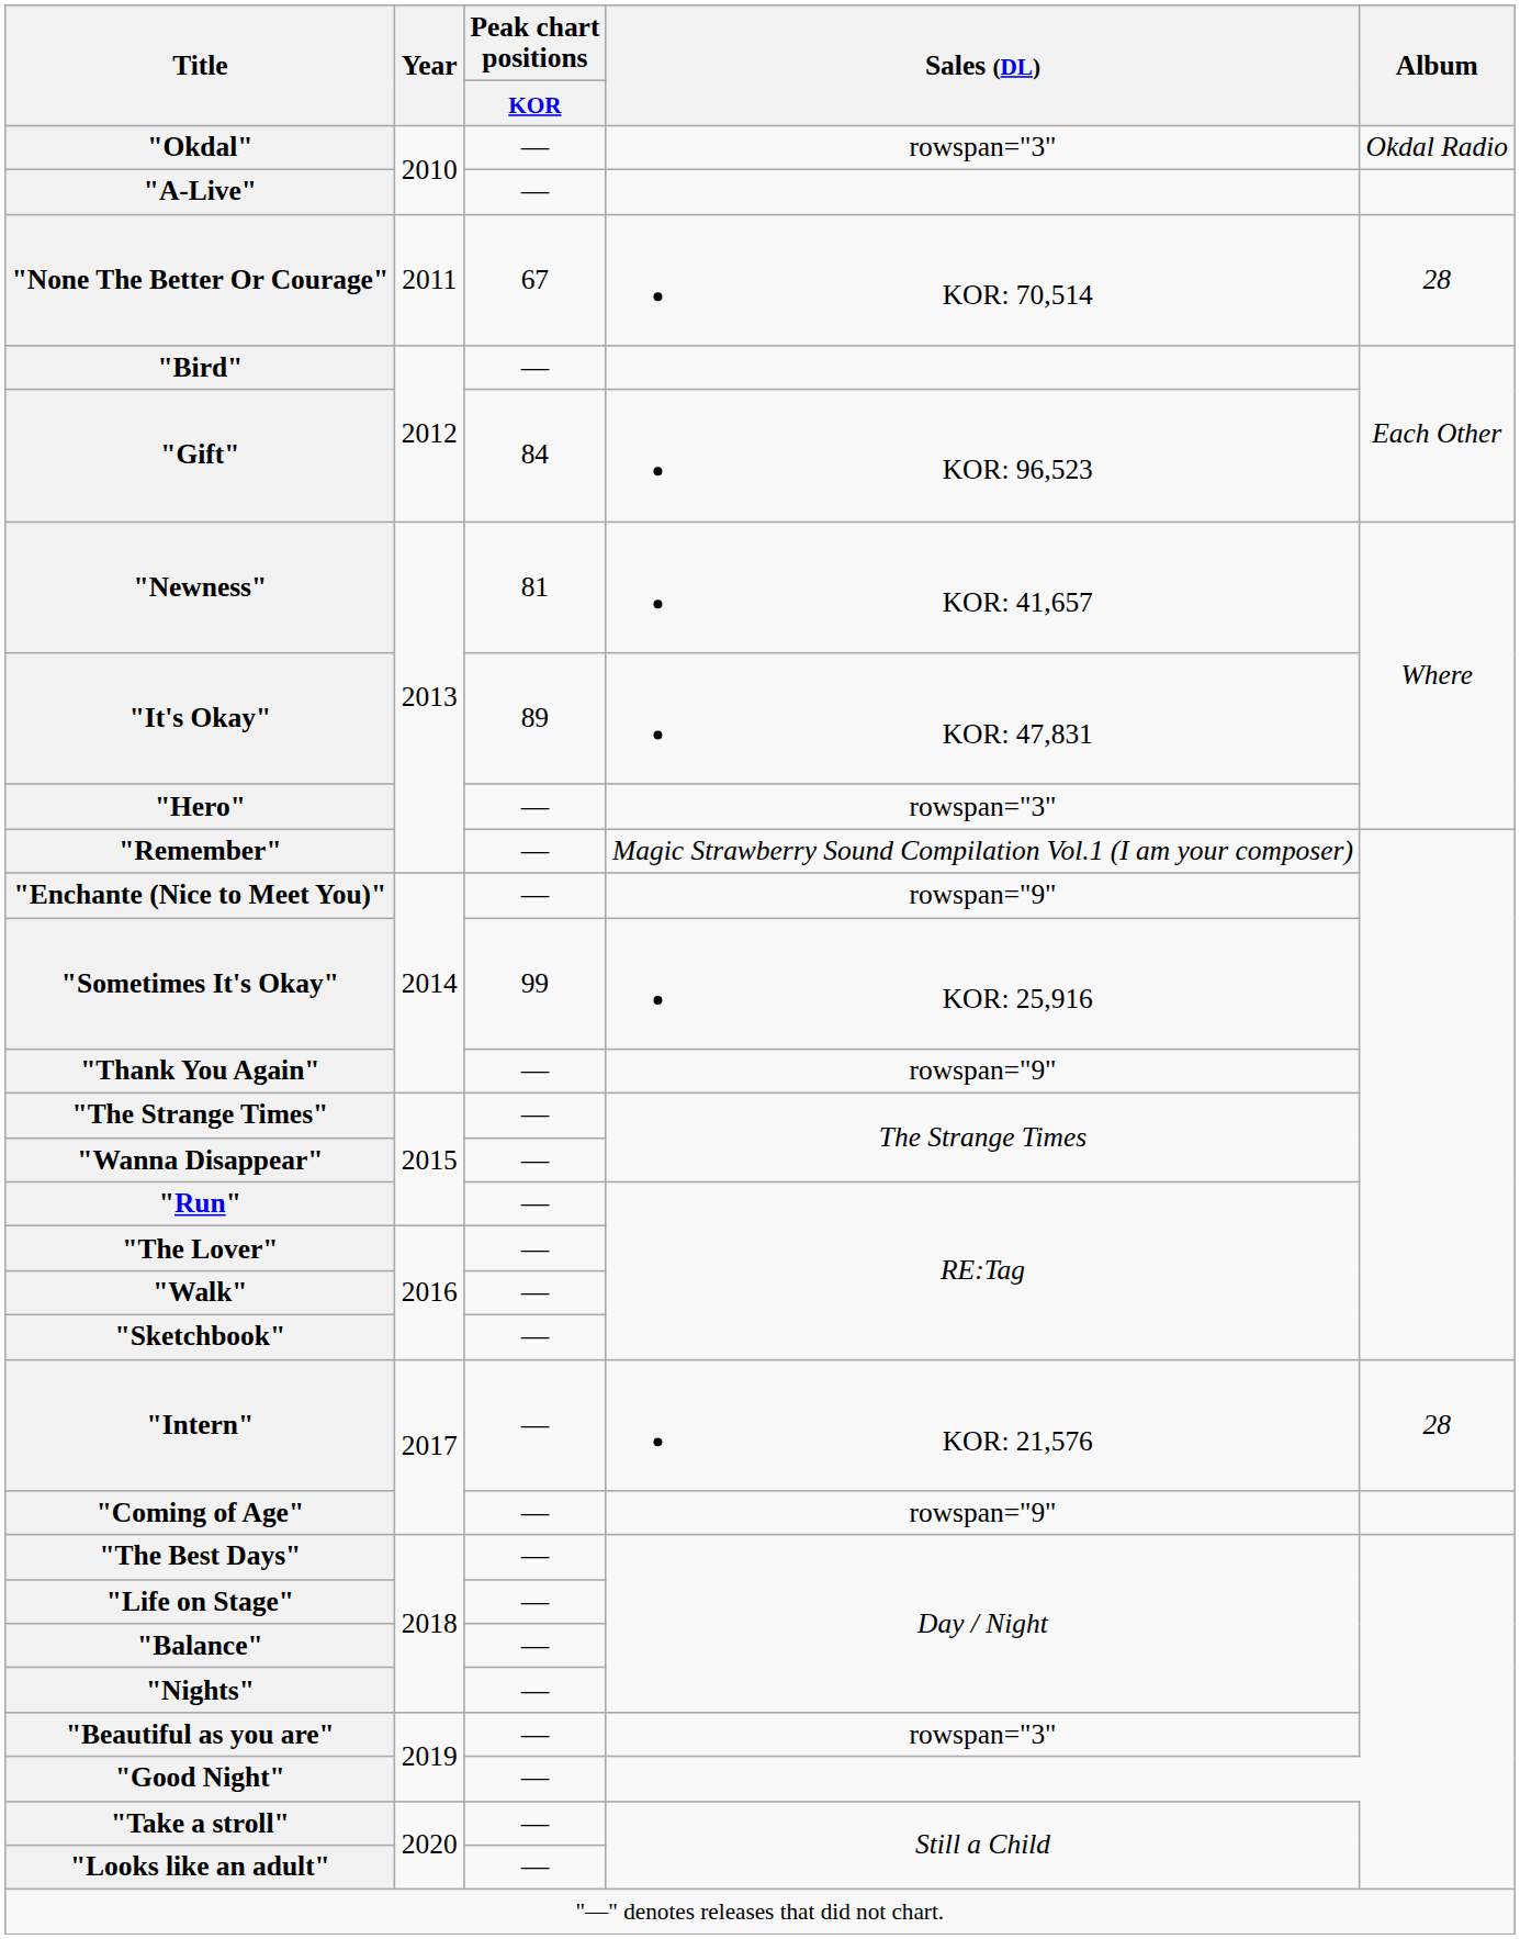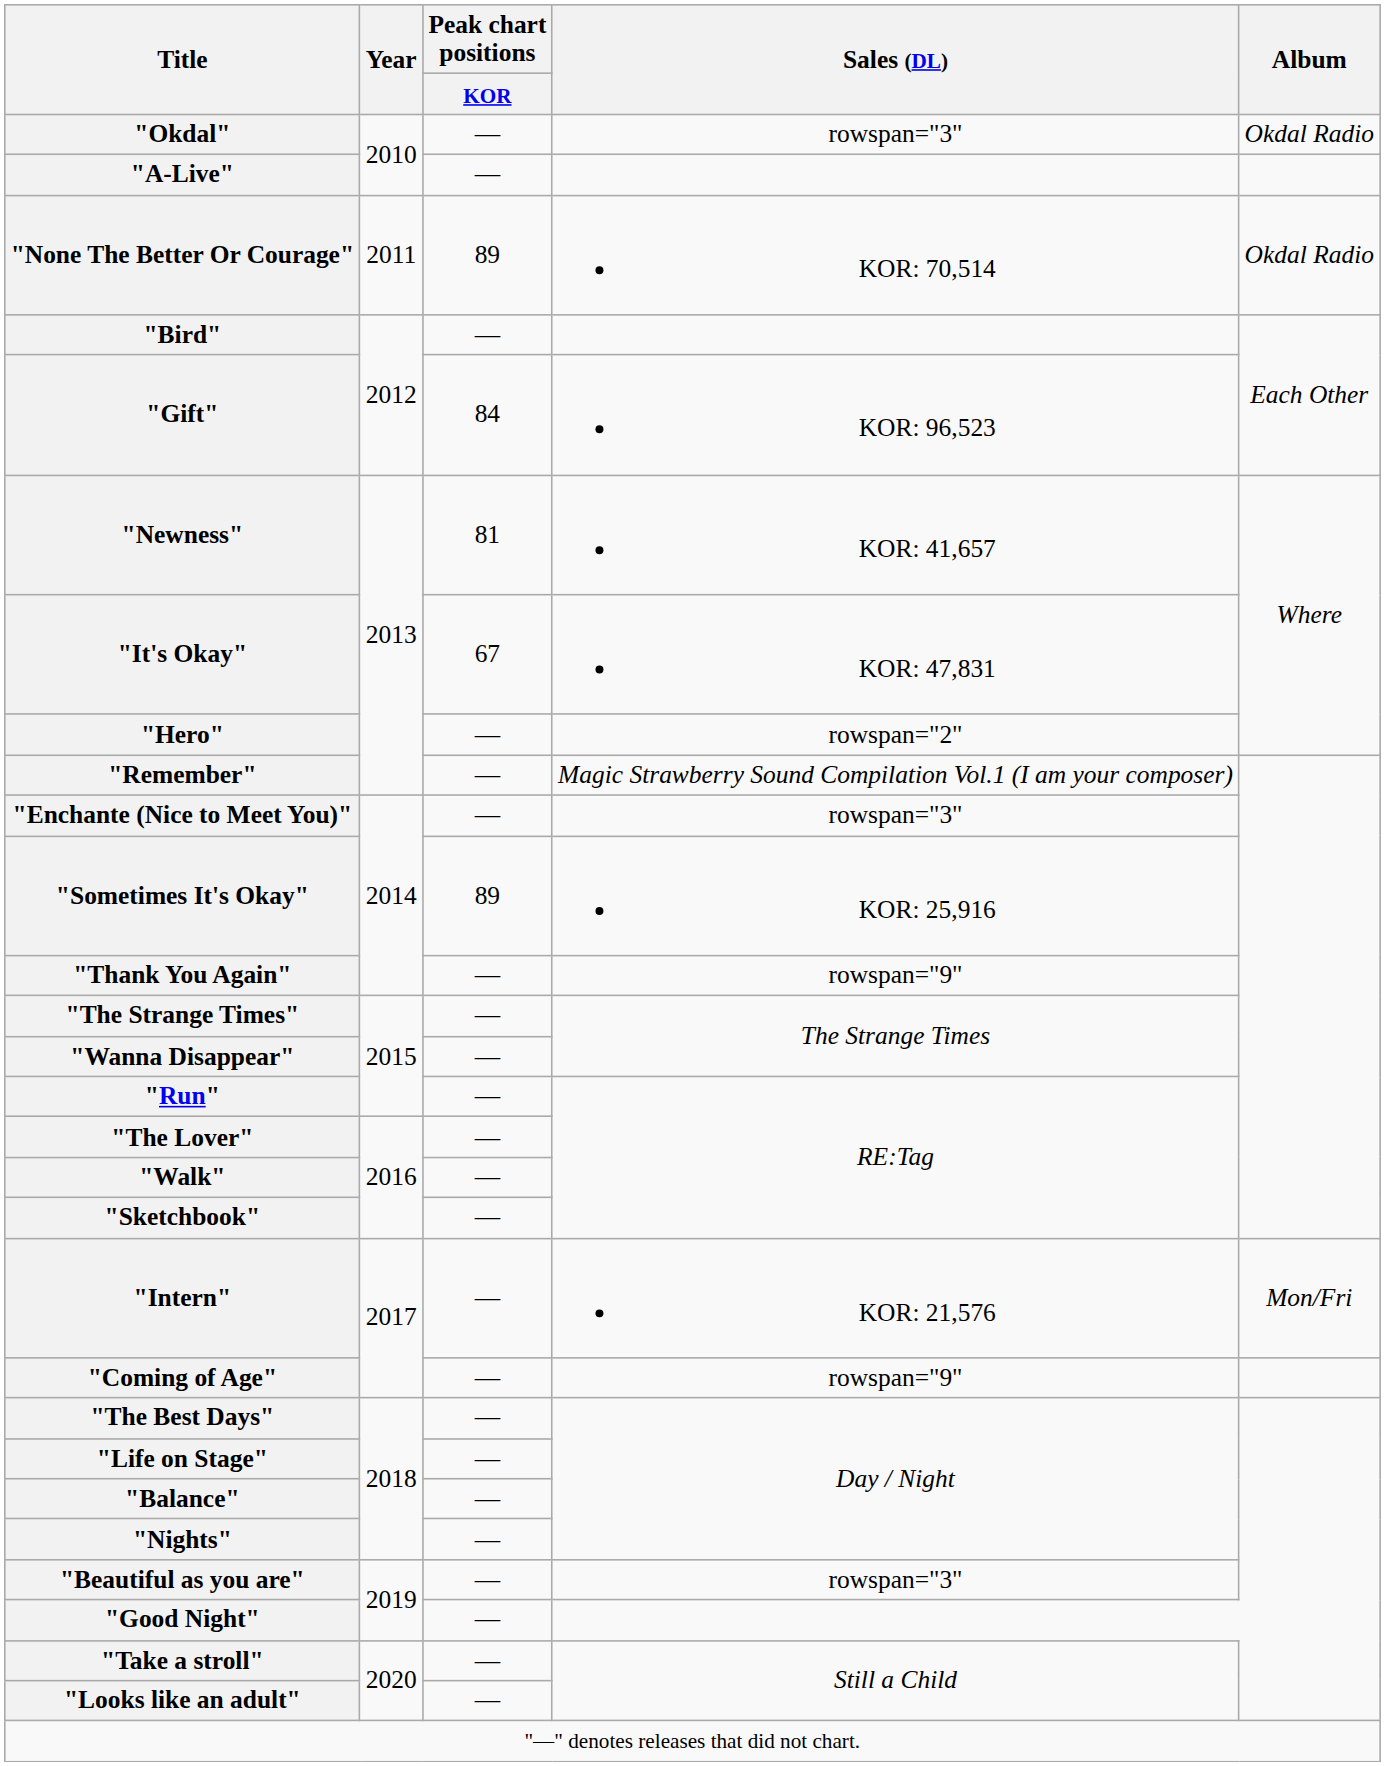"None The Better Or Courage" | Peak chart positions / KOR: 67 -> 89
"None The Better Or Courage" | Album: 28 -> Okdal Radio
"It's Okay" | Peak chart positions / KOR: 89 -> 67
"Hero" | Sales (DL): rowspan="3" -> rowspan="2"
"Enchante (Nice to Meet You)" | Sales (DL): rowspan="9" -> rowspan="3"
"Sometimes It's Okay" | Peak chart positions / KOR: 99 -> 89
"Intern" | Album: 28 -> Mon/Fri
